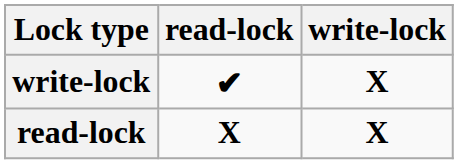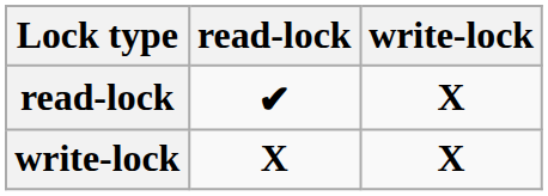row 2 | Lock type: write-lock -> read-lock
row 3 | Lock type: read-lock -> write-lock
